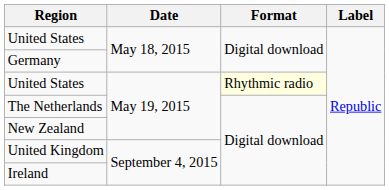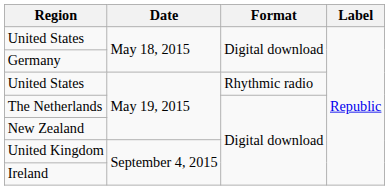United States / May 19, 2015 | Format: lightyellow background -> no background
